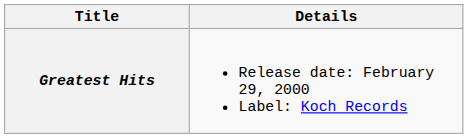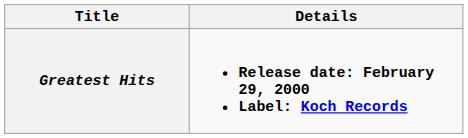Greatest Hits | Details: normal -> bold
